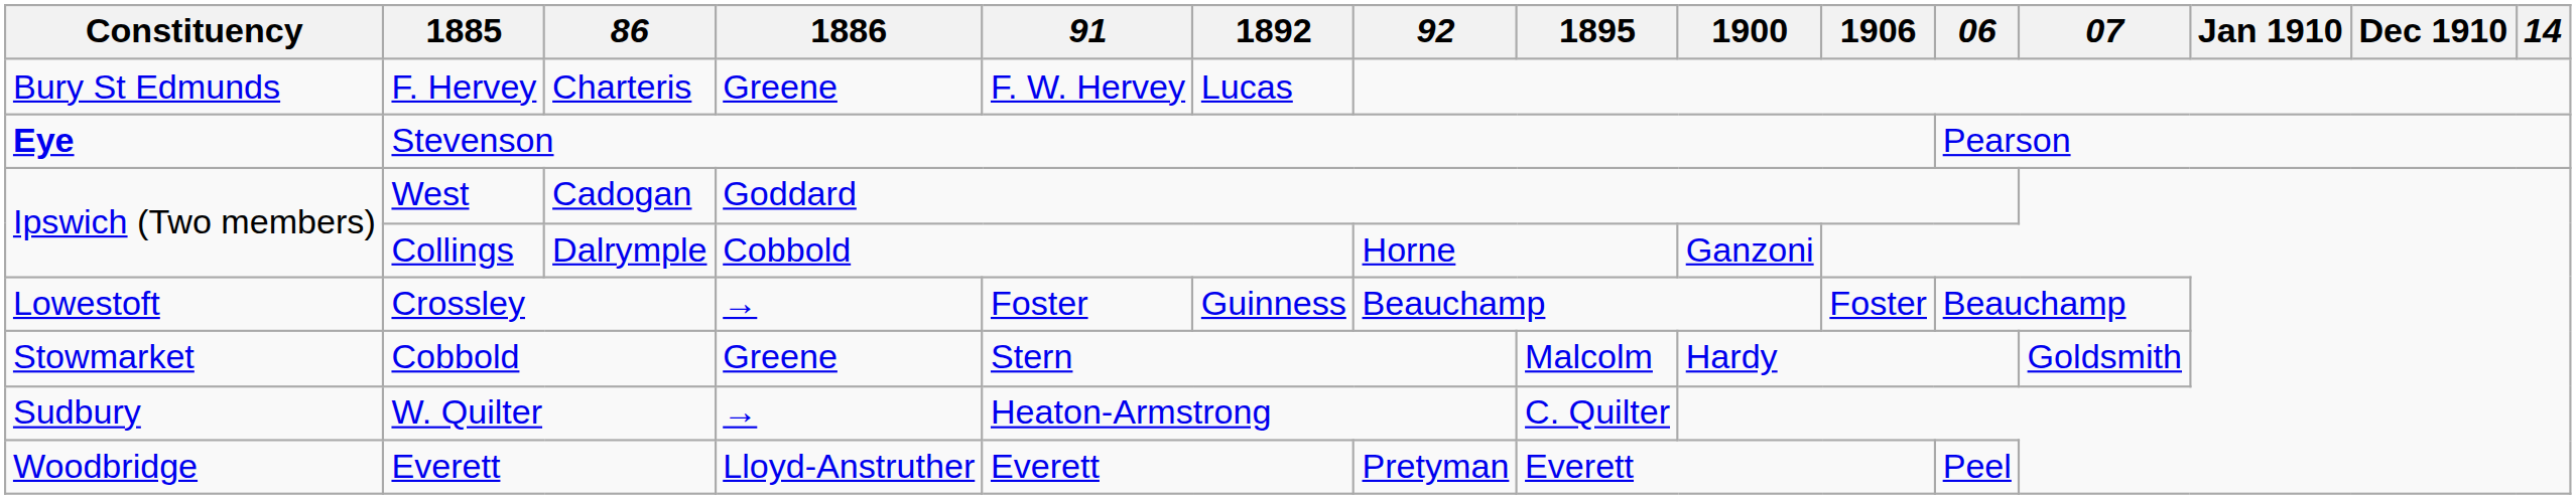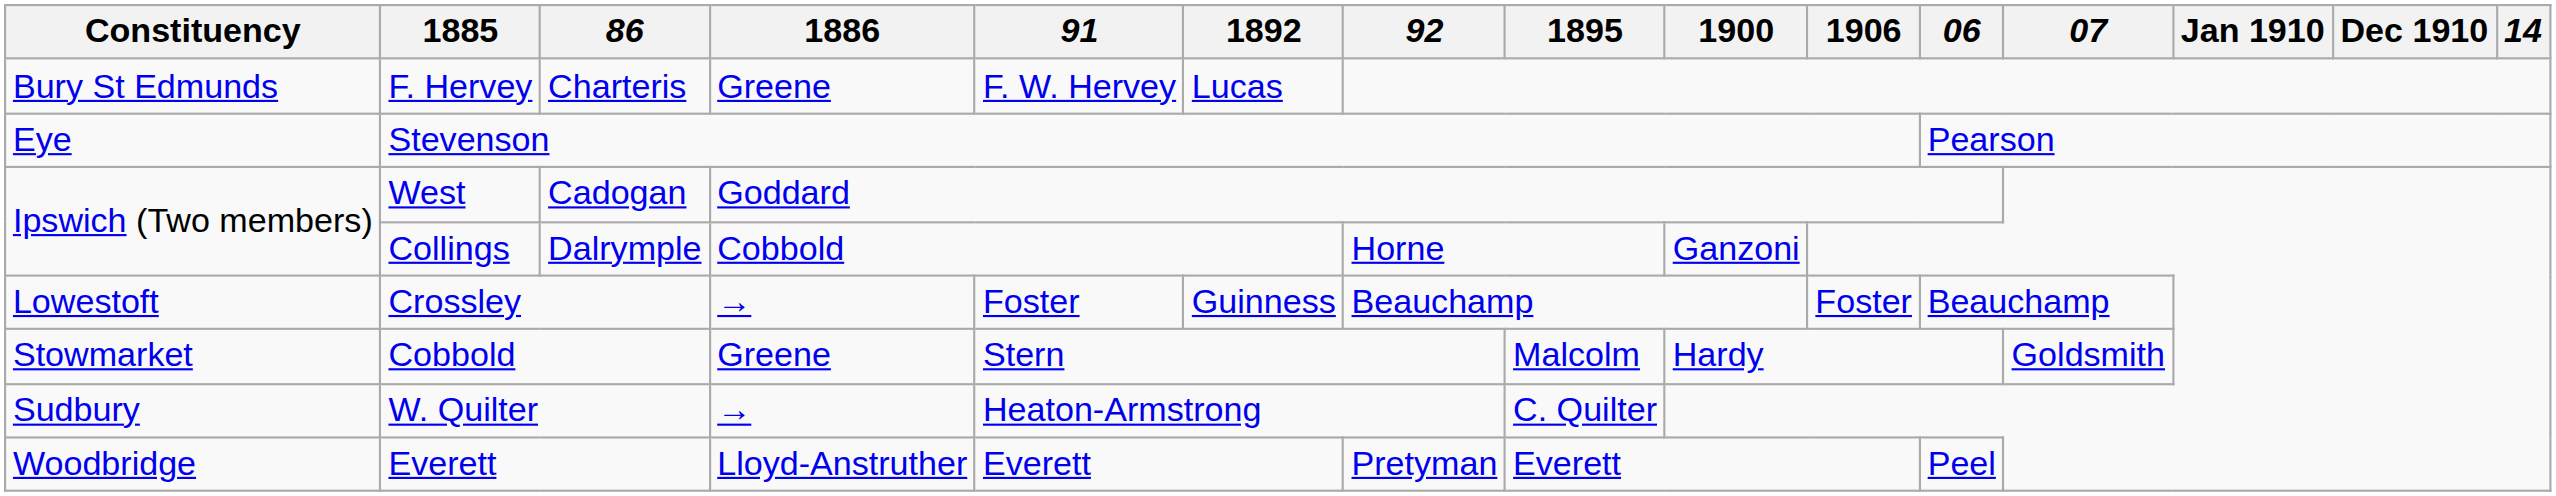Stevenson | Constituency: bold -> normal
